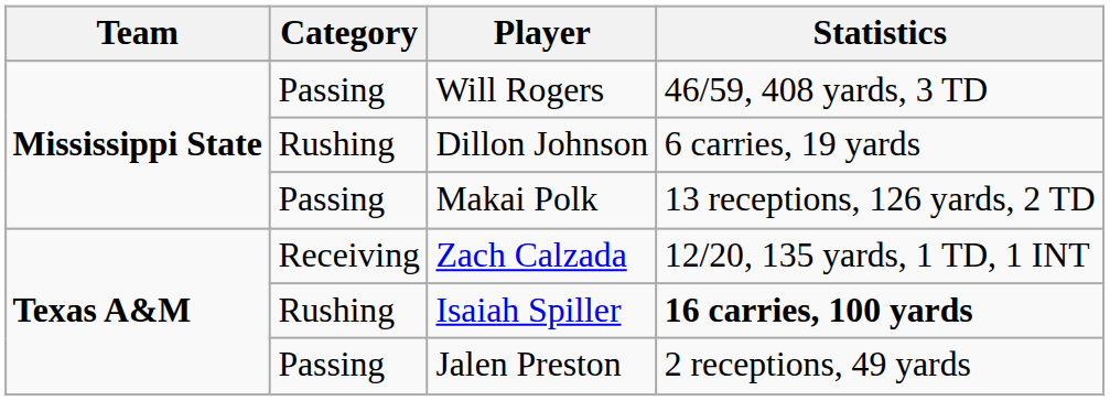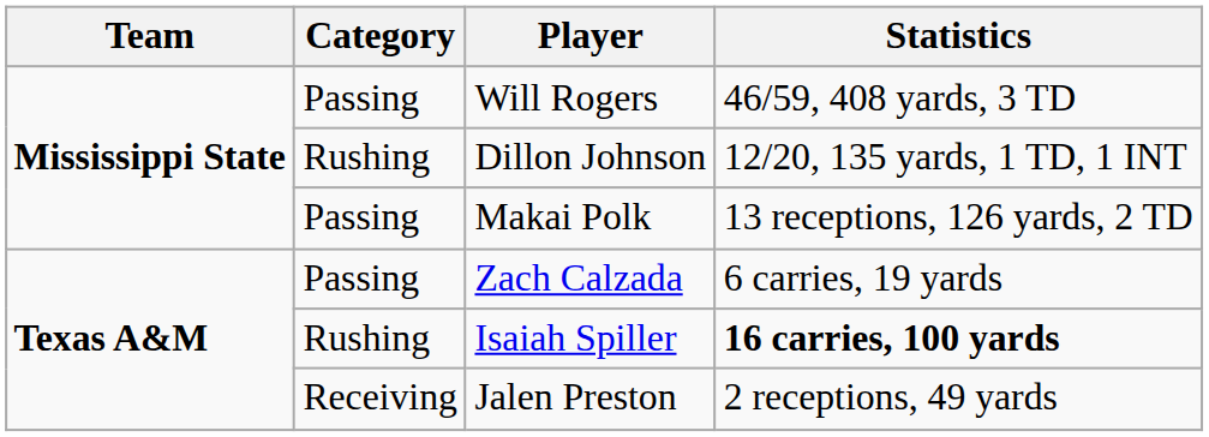Dillon Johnson | Statistics: 6 carries, 19 yards -> 12/20, 135 yards, 1 TD, 1 INT
Zach Calzada | Category: Receiving -> Passing
Zach Calzada | Statistics: 12/20, 135 yards, 1 TD, 1 INT -> 6 carries, 19 yards
Jalen Preston | Category: Passing -> Receiving
